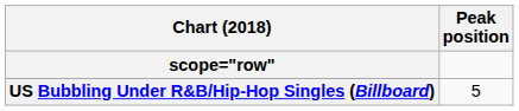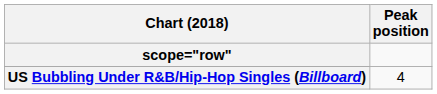US Bubbling Under R&B/Hip-Hop Singles (Billboard) | Peak position: 5 -> 4
